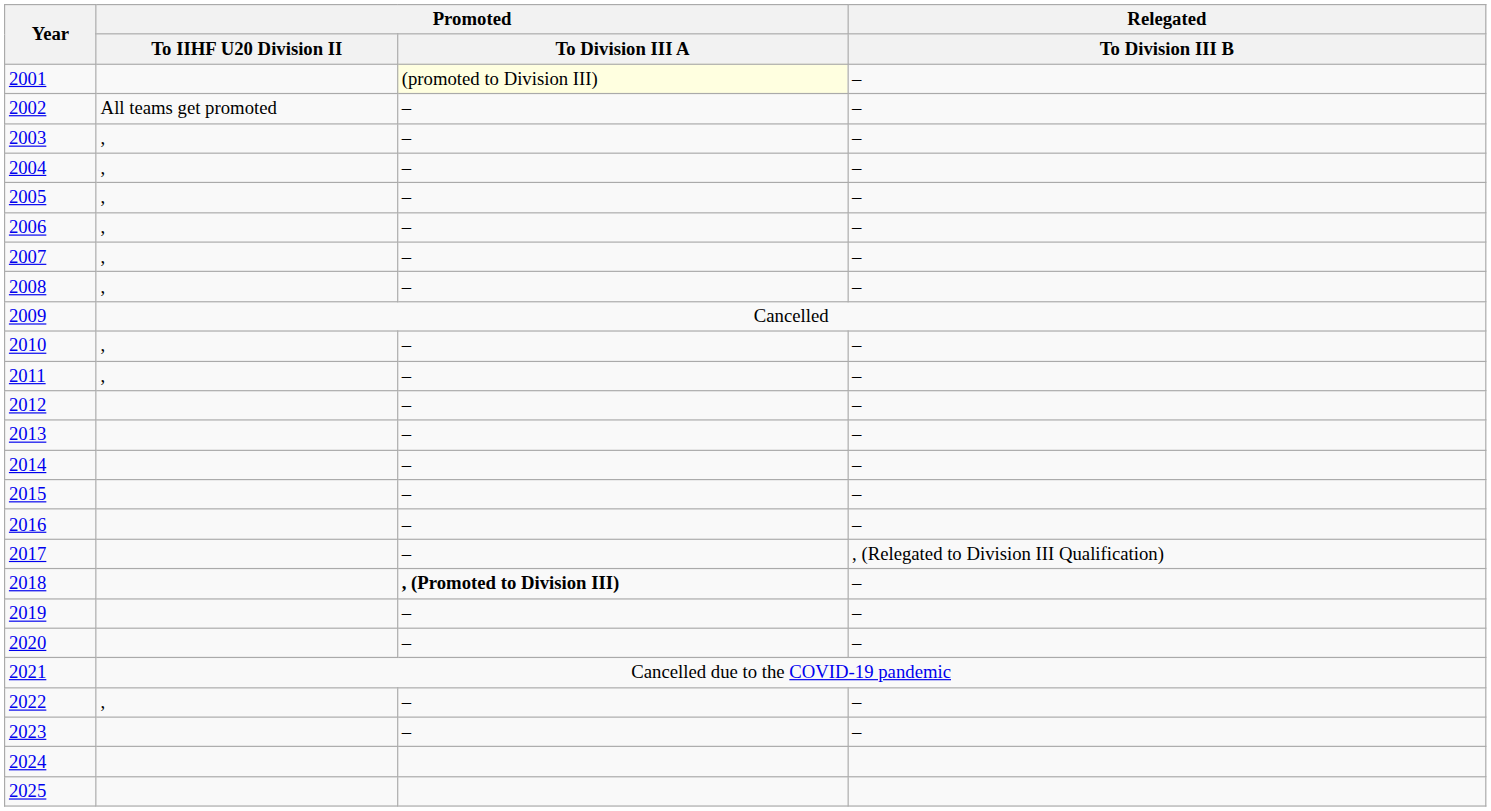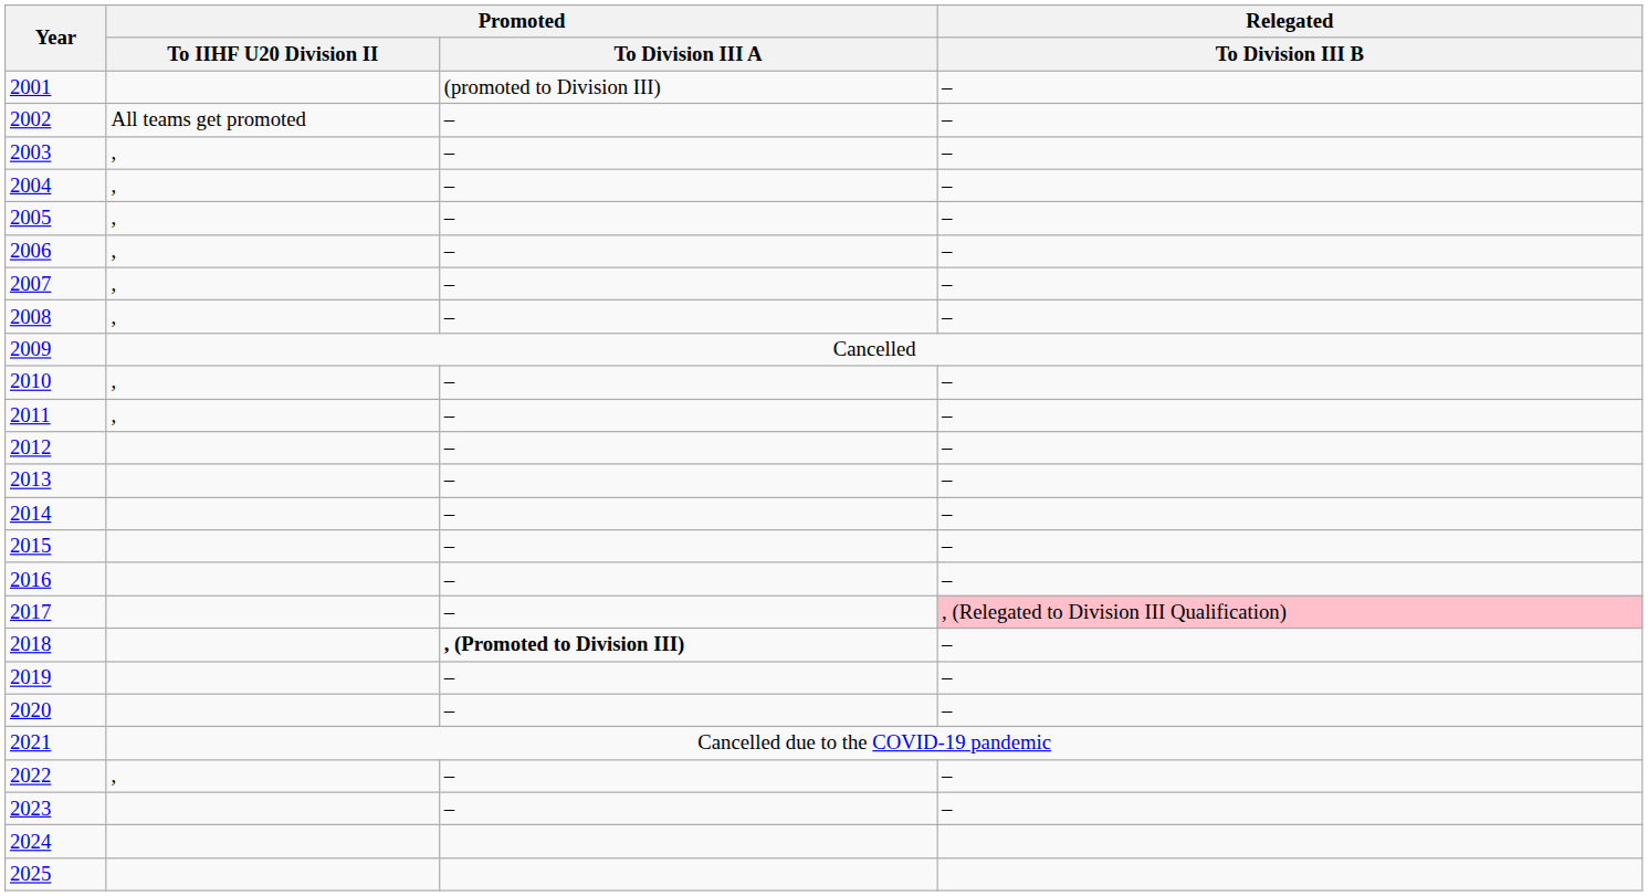2001 | Promoted / To Division III A: lightyellow background -> no background
2017 | Relegated / To Division III B: no background -> pink background
